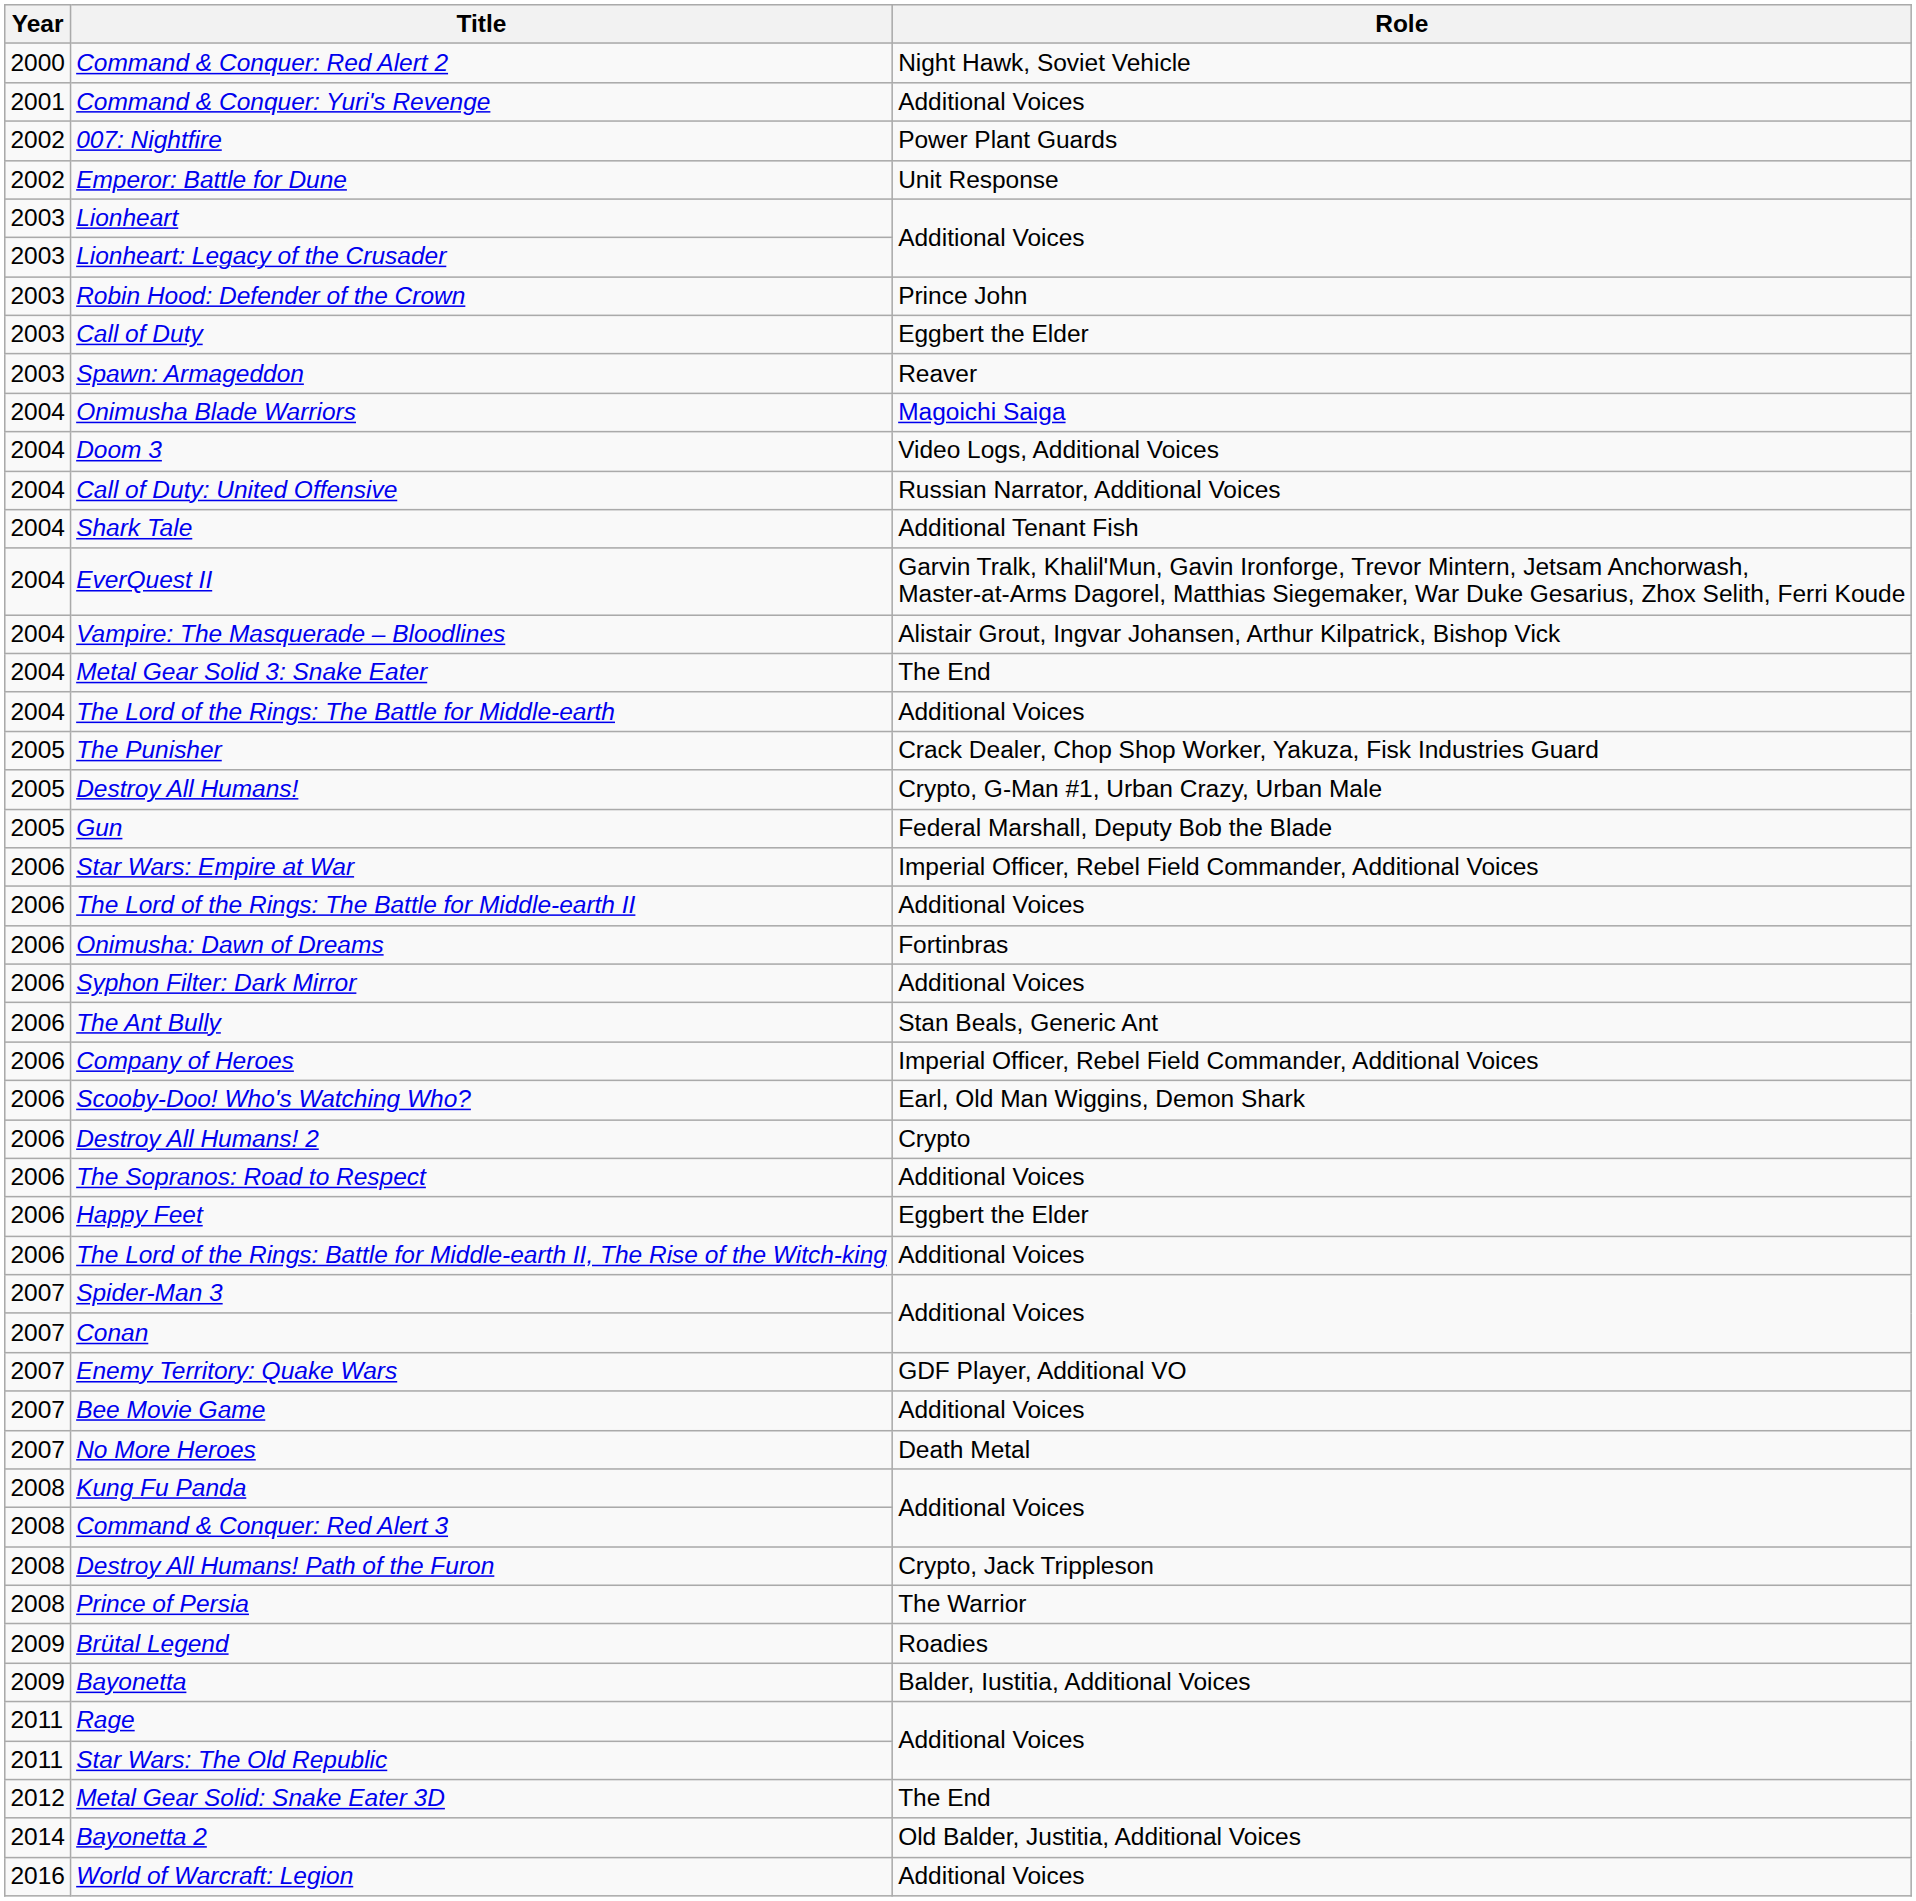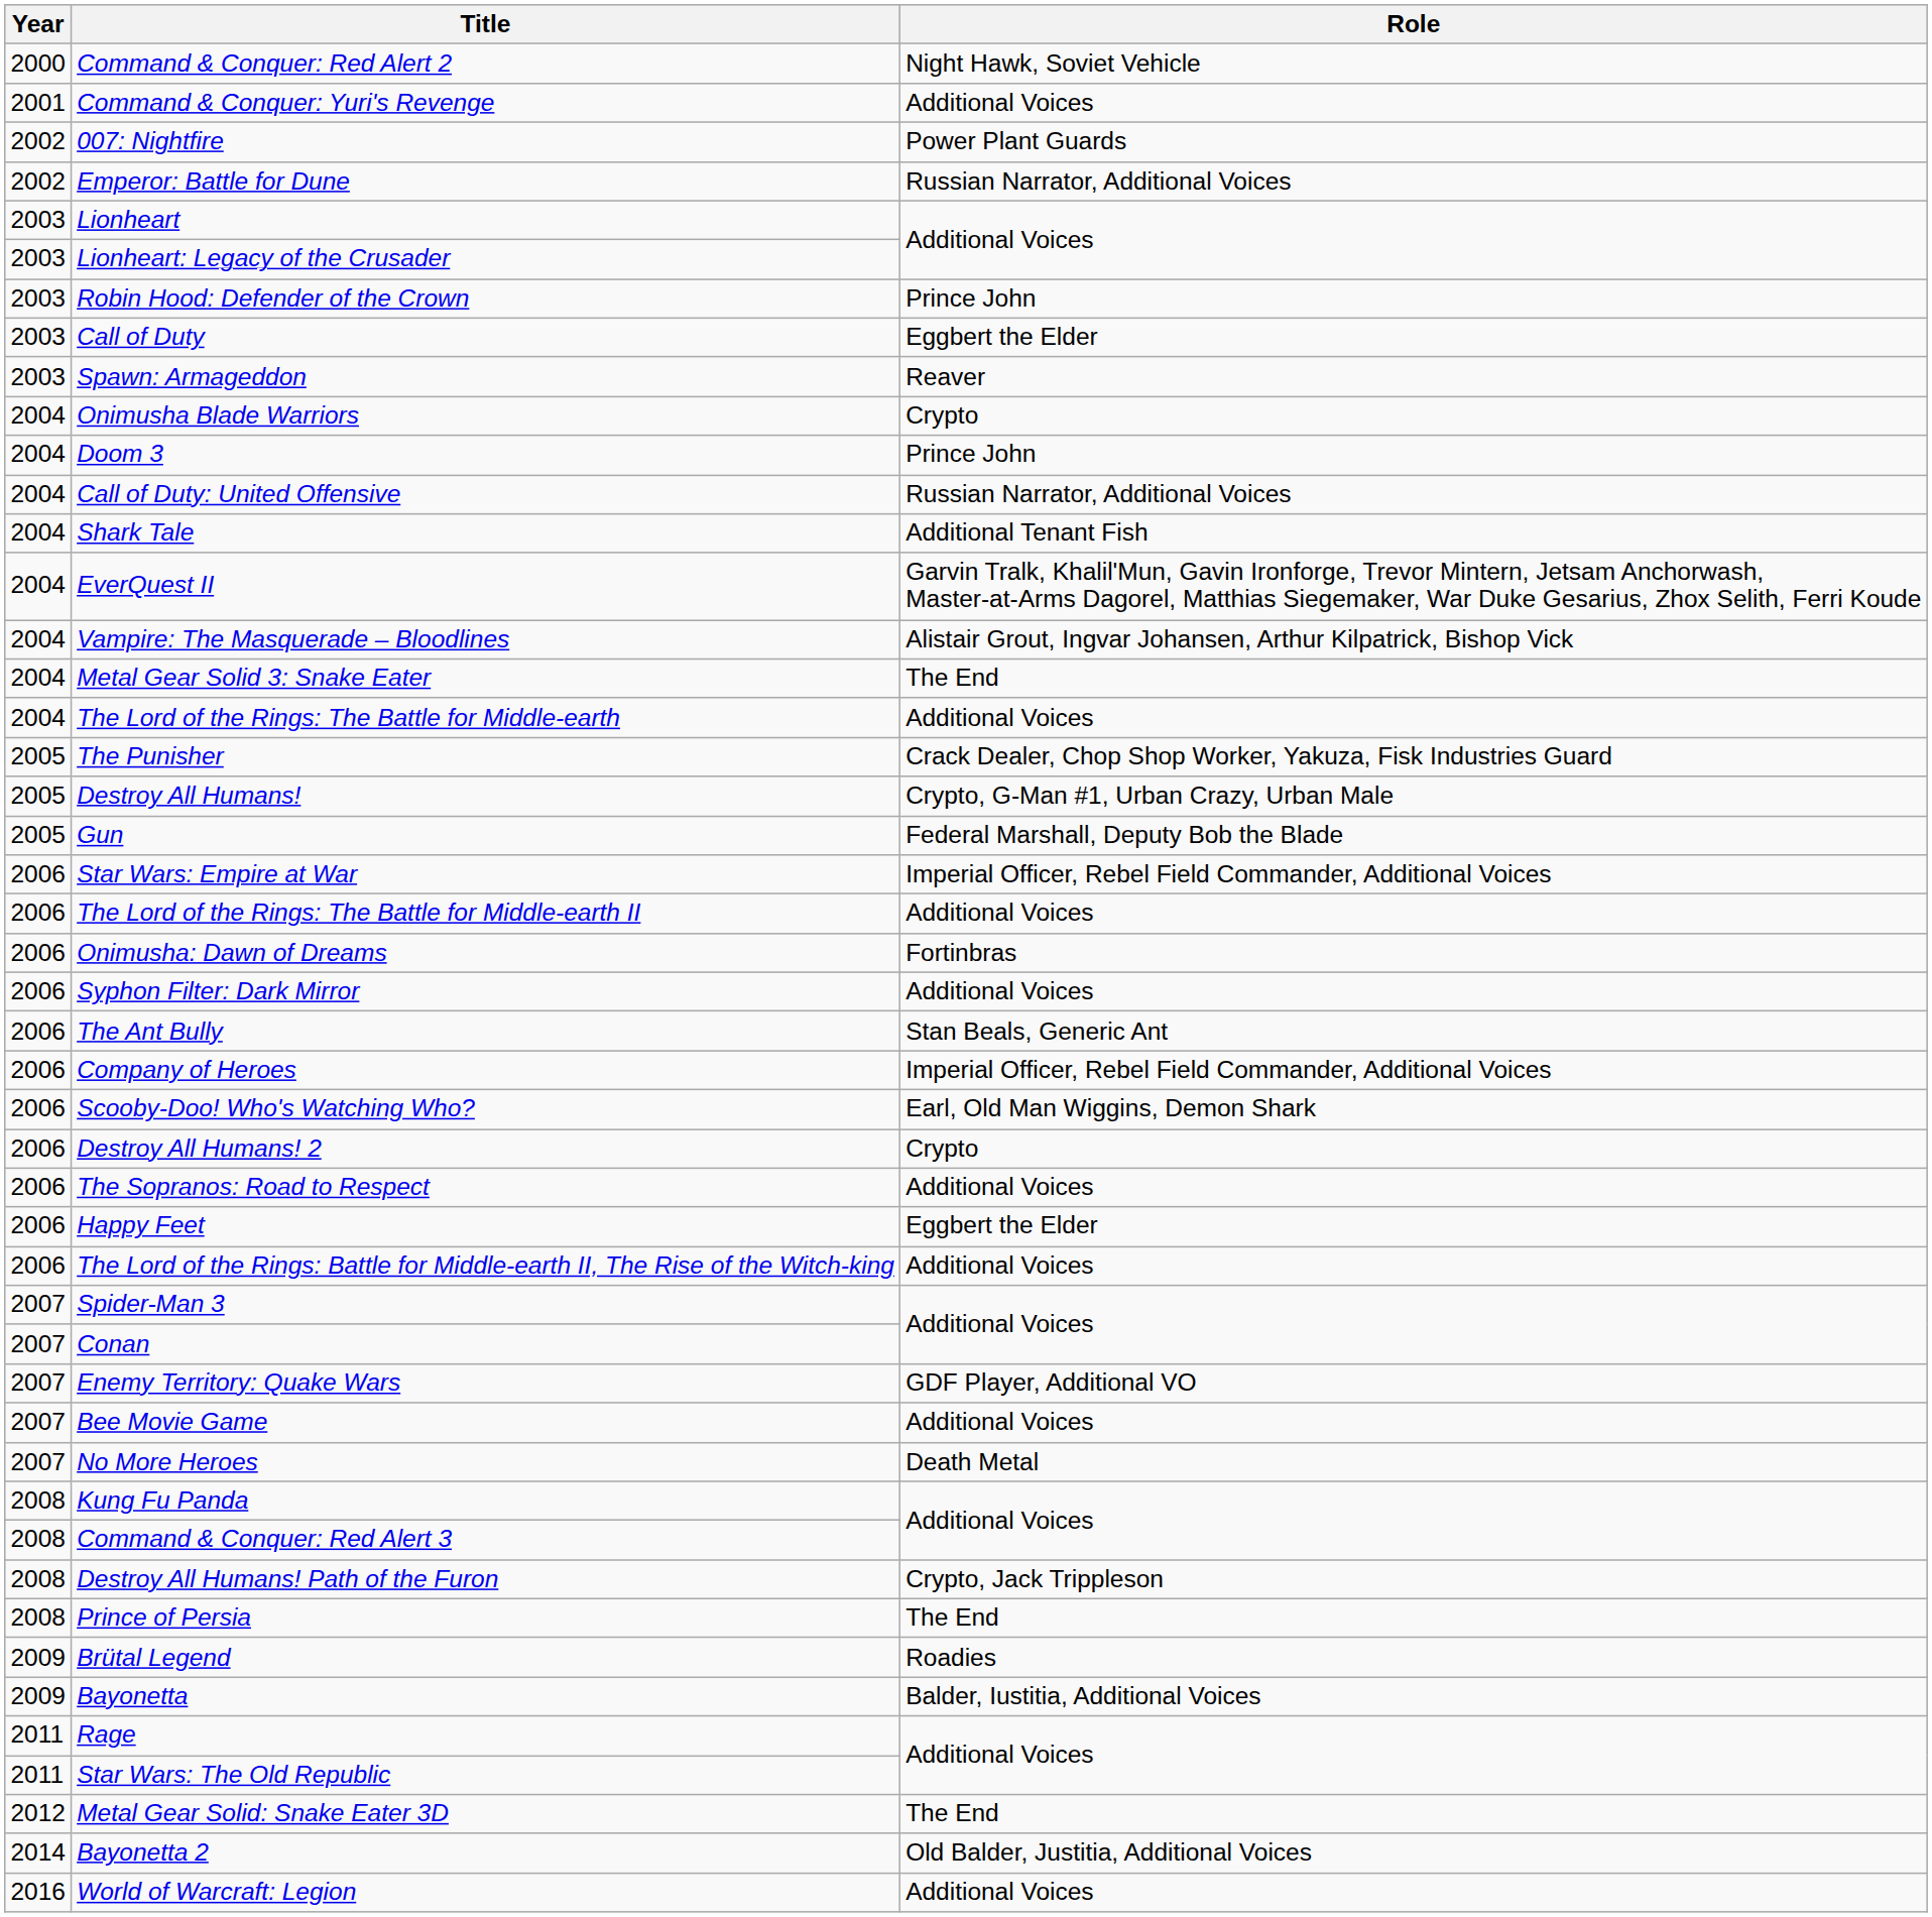Emperor: Battle for Dune | Role: Unit Response -> Russian Narrator, Additional Voices
Onimusha Blade Warriors | Role: Magoichi Saiga -> Crypto
Doom 3 | Role: Video Logs, Additional Voices -> Prince John
Prince of Persia | Role: The Warrior -> The End
